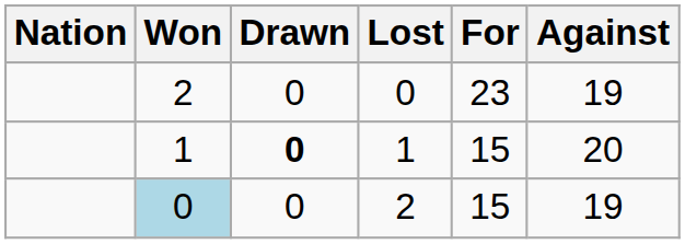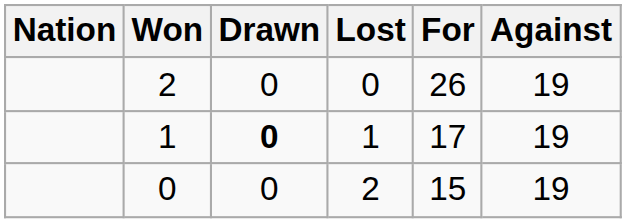row 2 | For: 23 -> 26
row 3 | For: 15 -> 17
row 3 | Against: 20 -> 19
row 4 | Won: lightblue background -> no background
